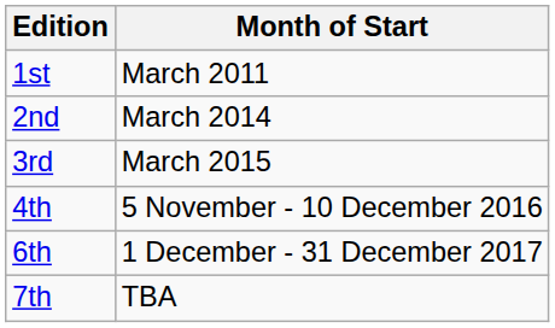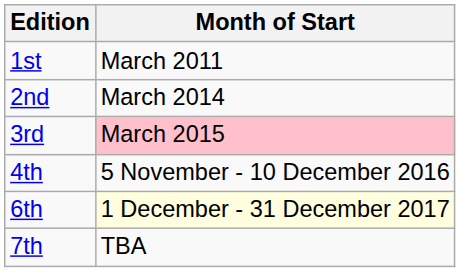3rd | Month of Start: no background -> pink background
6th | Month of Start: no background -> lightyellow background
